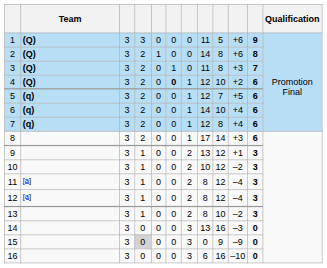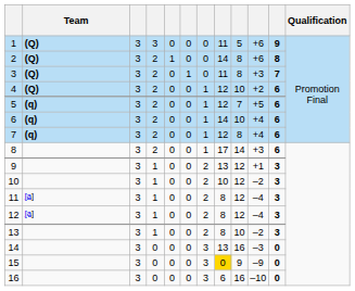4 | column 6: bold -> normal
15 | column 4: lightgrey background -> no background
15 | column 8: no background -> gold background
